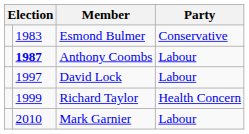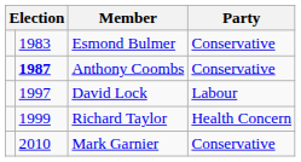Anthony Coombs | Party: Labour -> Conservative
Mark Garnier | Party: Labour -> Conservative
